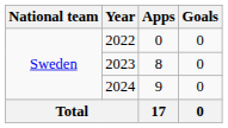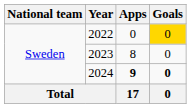2022 | Goals: no background -> gold background
2024 | Apps: normal -> bold
2024 | Goals: normal -> bold
